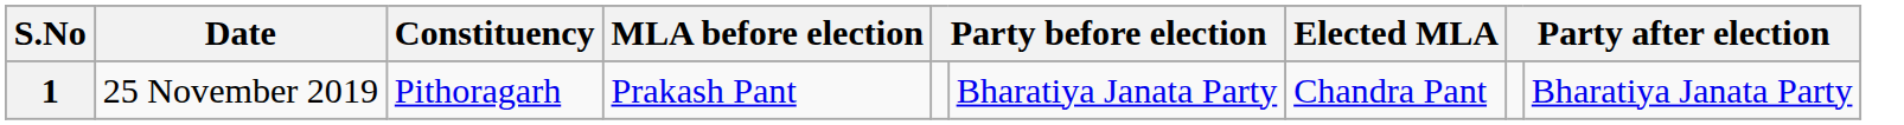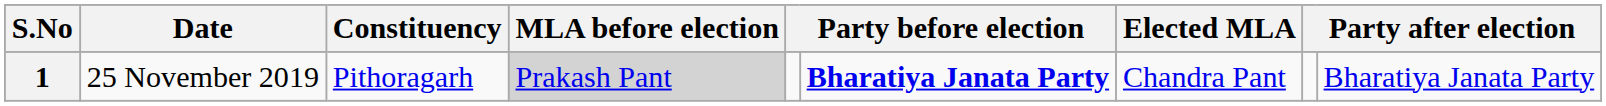1 | MLA before election: no background -> lightgrey background
1 | column 6: normal -> bold
